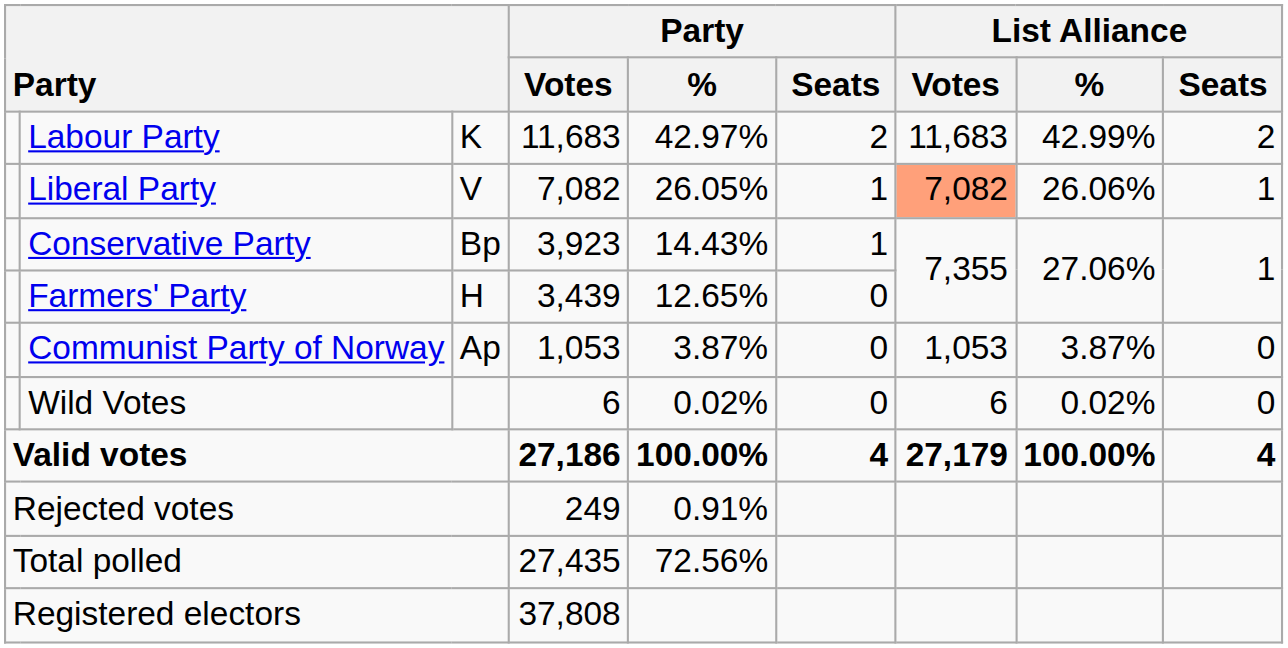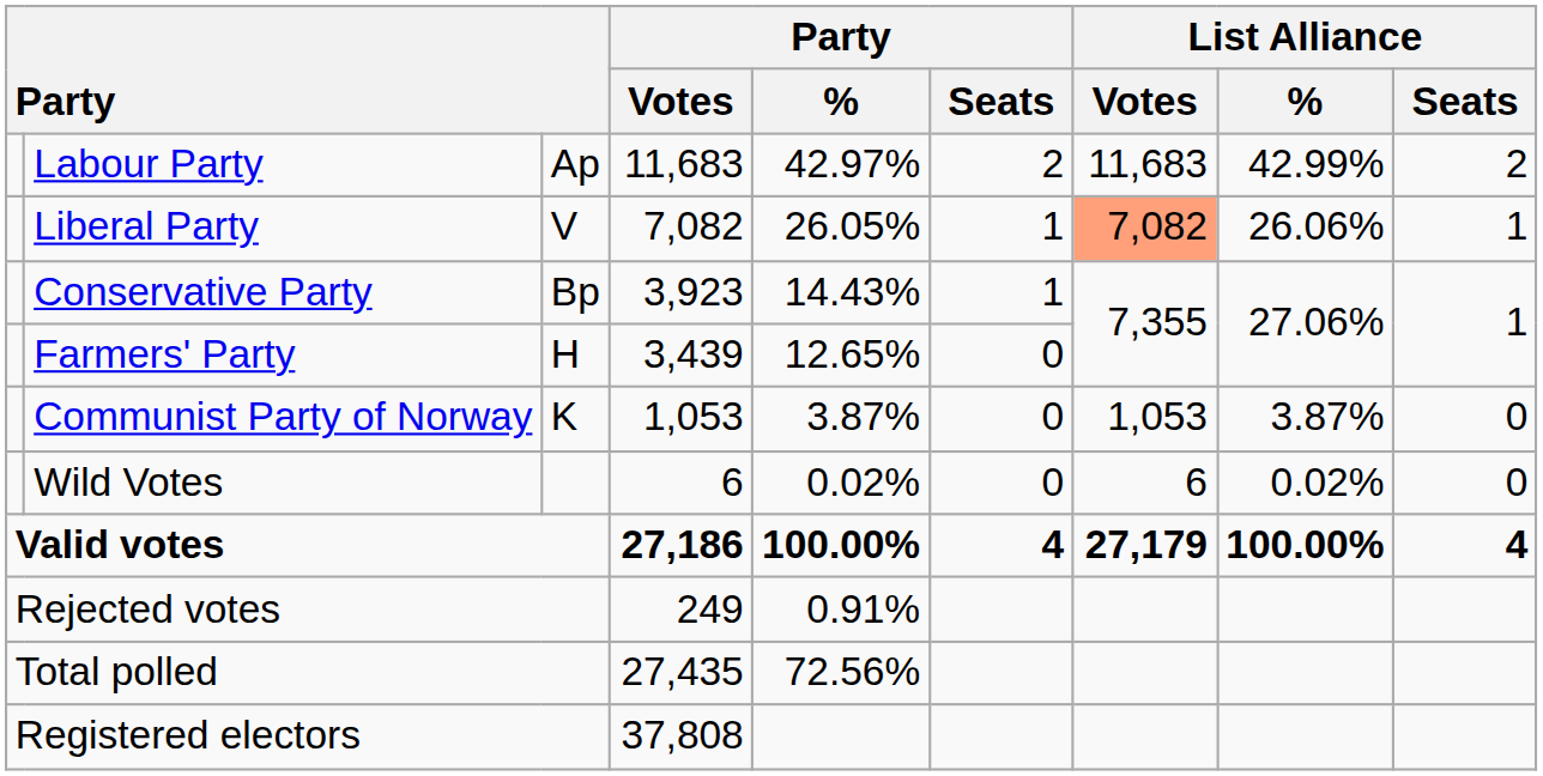Labour Party | column 3: K -> Ap
Communist Party of Norway | column 3: Ap -> K
